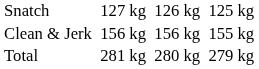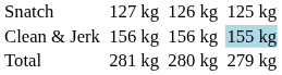Clean & Jerk | column 4: no background -> lightblue background
